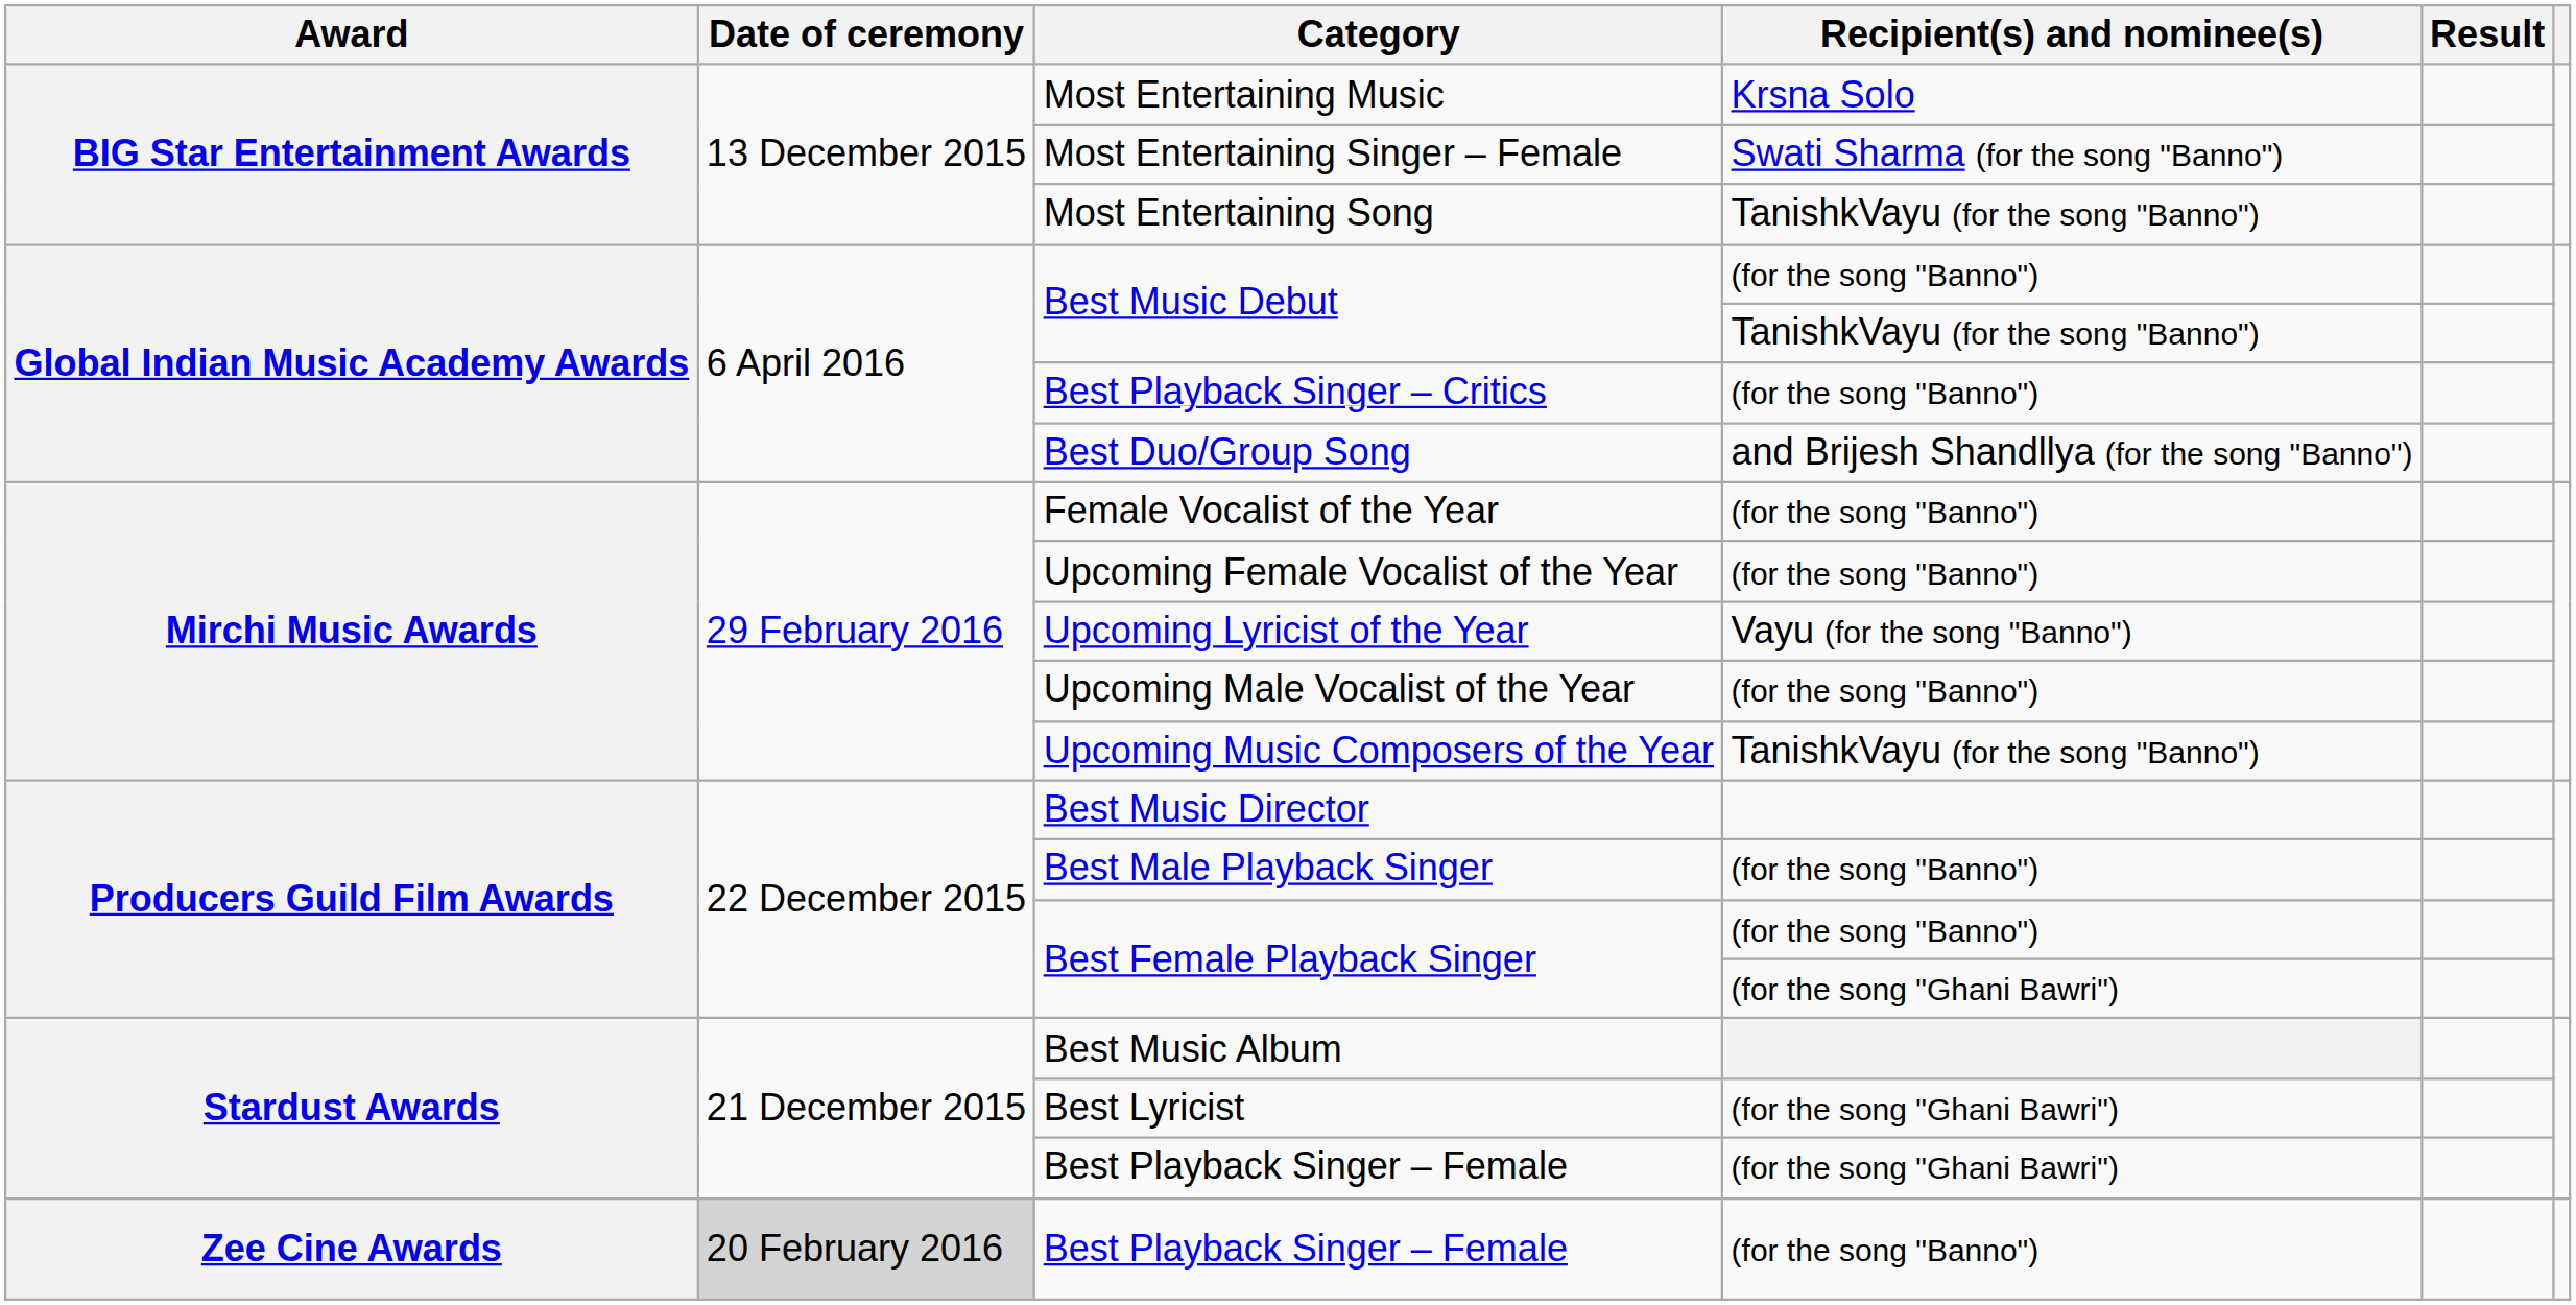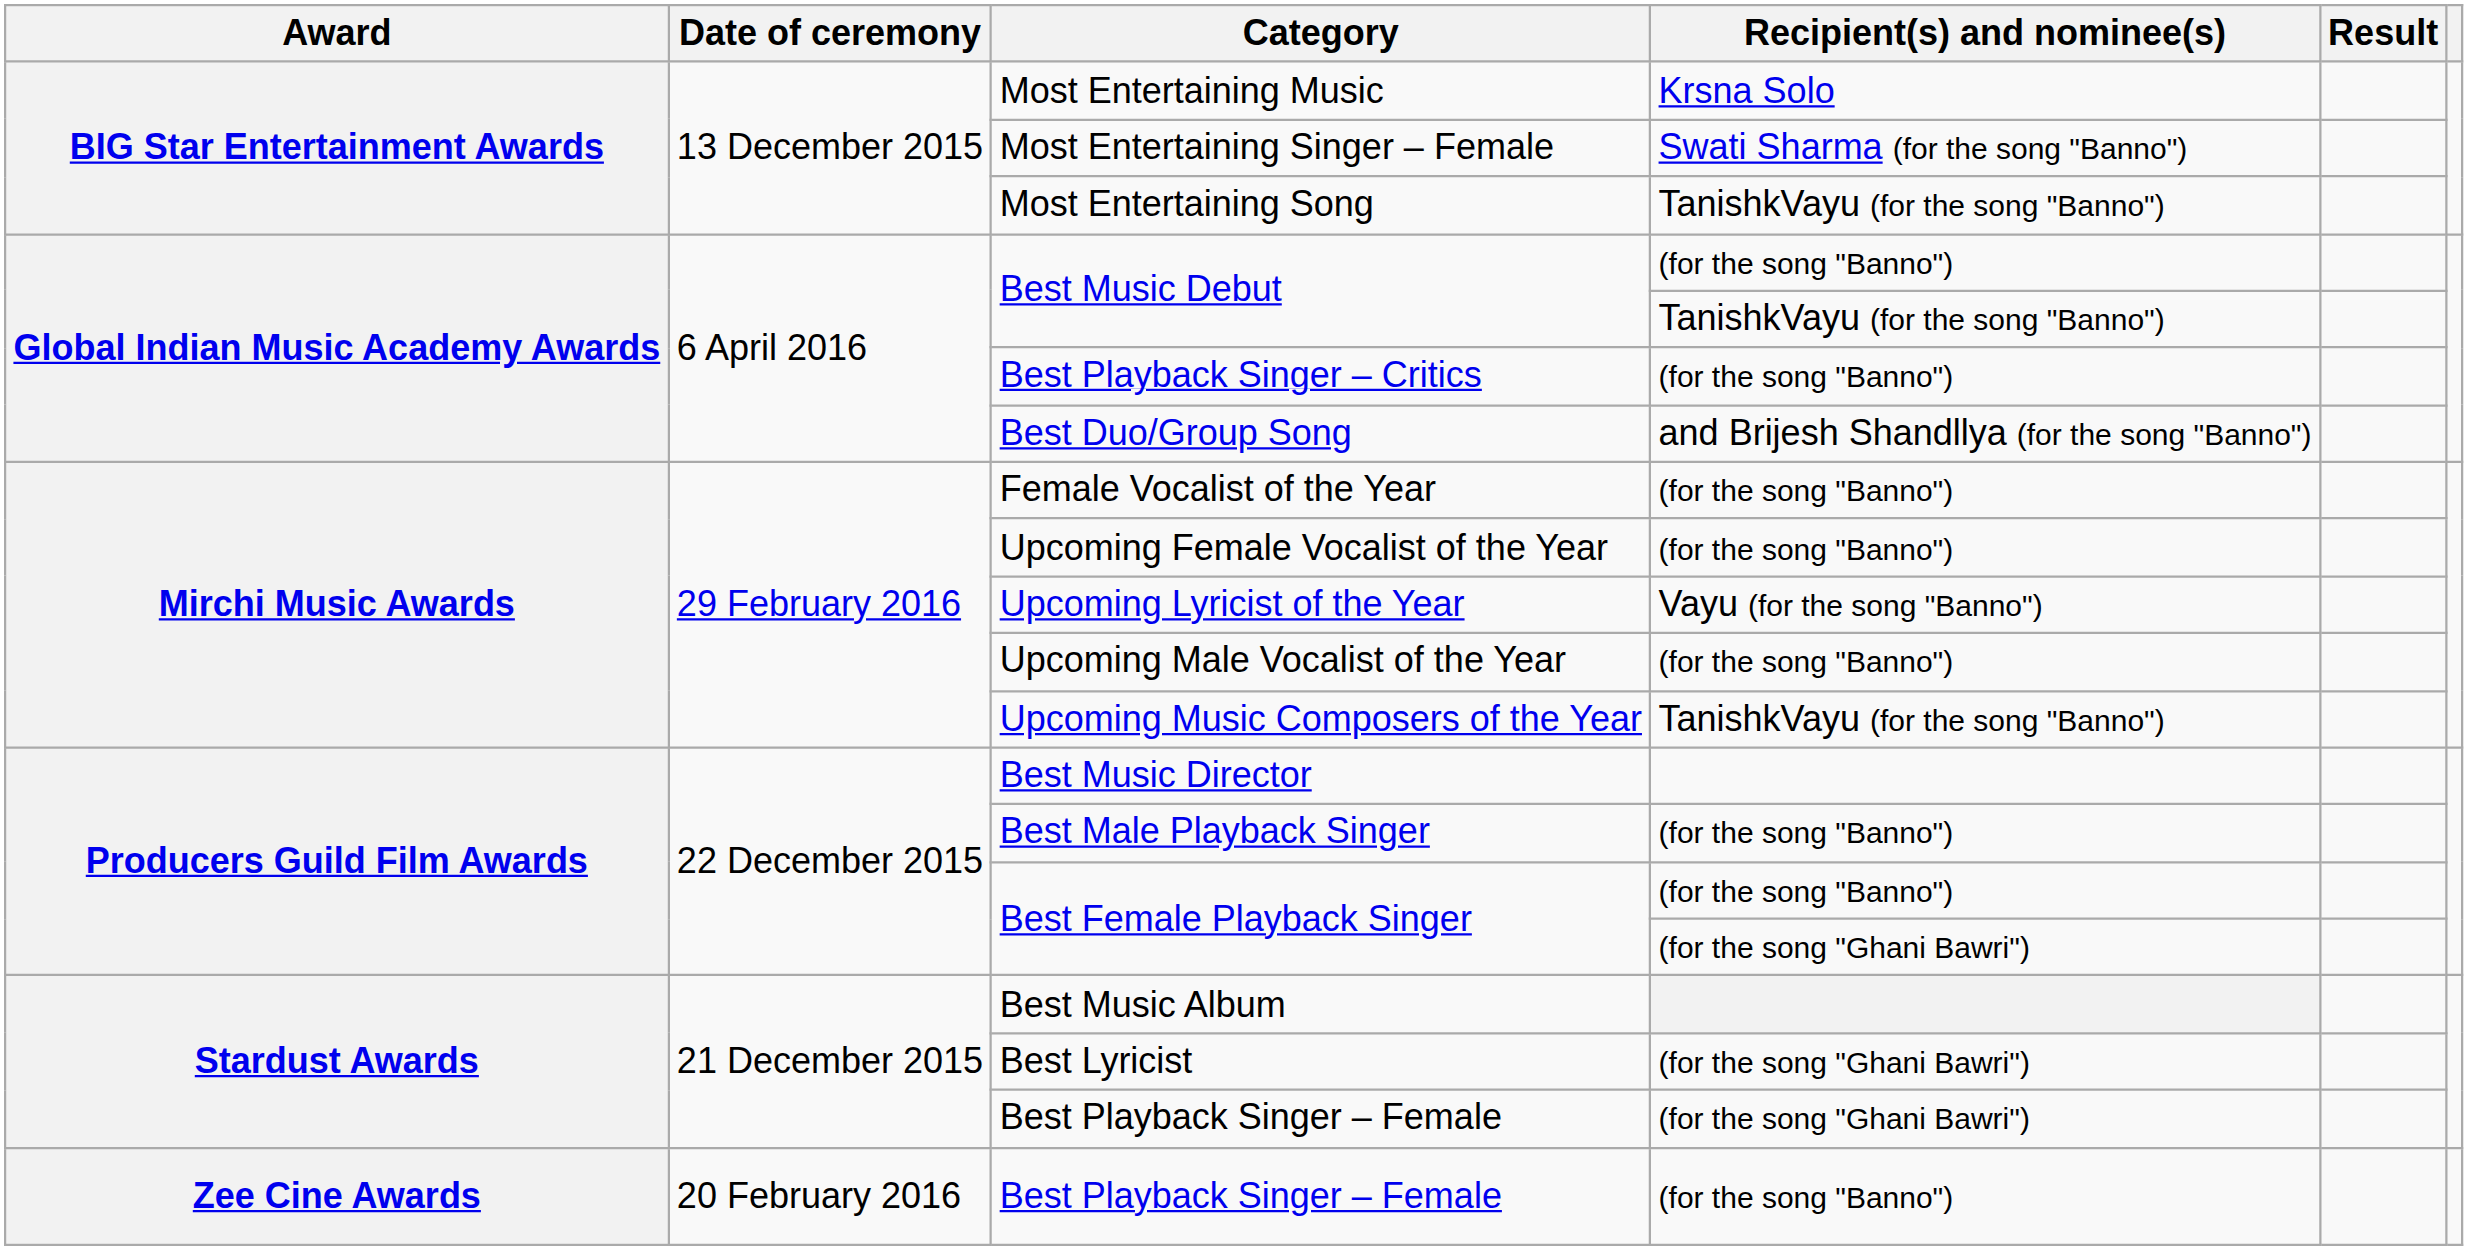Best Playback Singer – Female / (for the song "Banno") | Date of ceremony: lightgrey background -> no background
